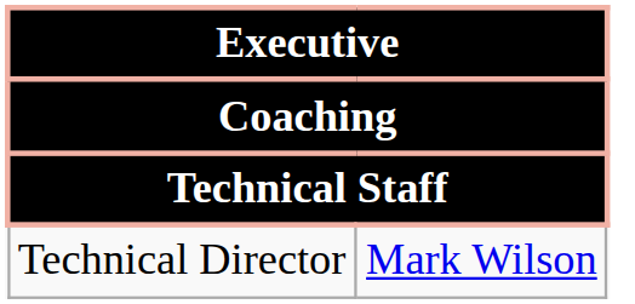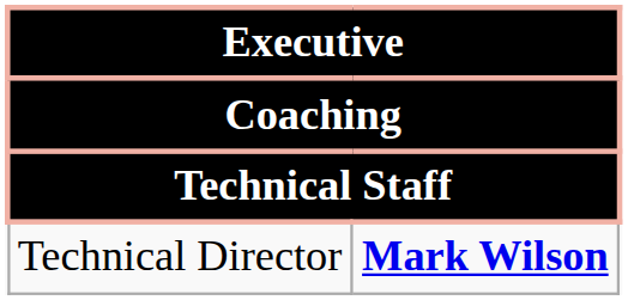Technical Director | column 2: normal -> bold
